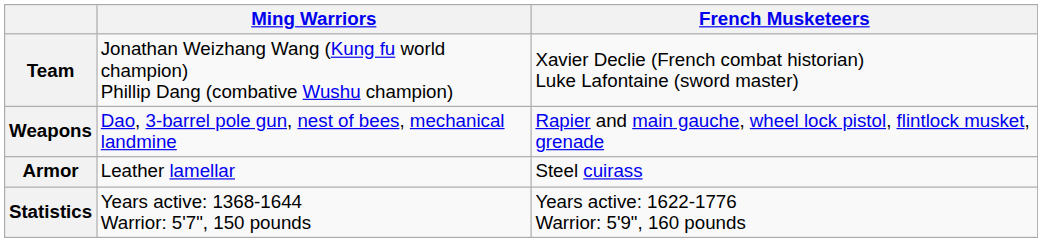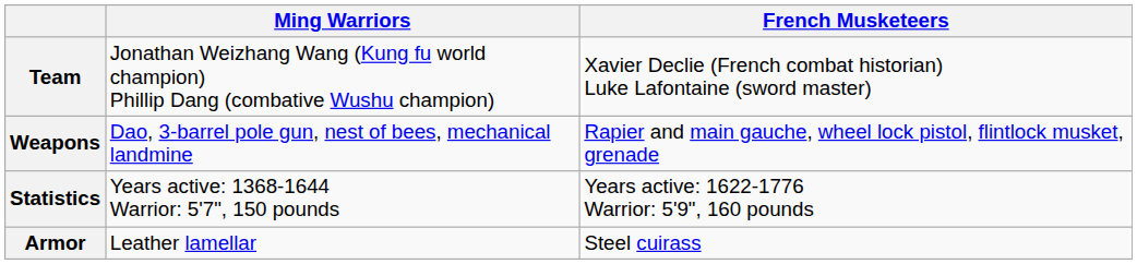rows swapped: Armor <-> Statistics
